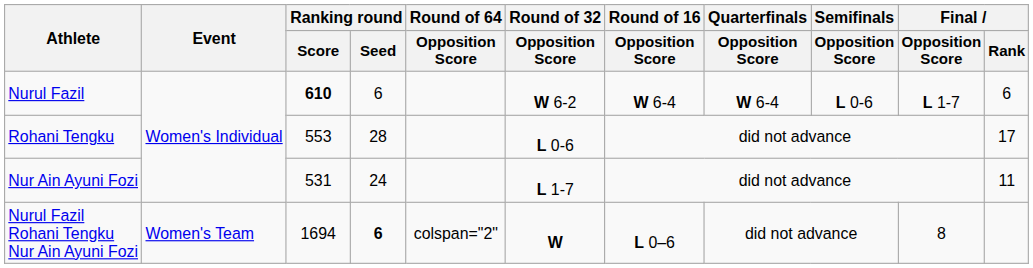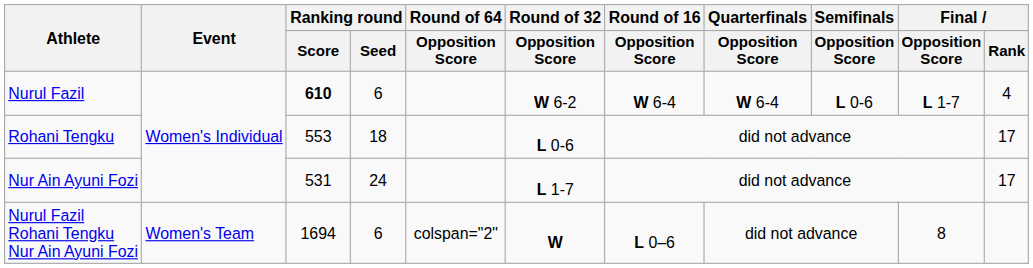Nurul Fazil | Final / Rank: 6 -> 4
Rohani Tengku | Ranking round / Seed: 28 -> 18
Nur Ain Ayuni Fozi | Final / Rank: 11 -> 17
Nurul Fazil Rohani Tengku Nur Ain Ayuni Fozi | Ranking round / Seed: bold -> normal
